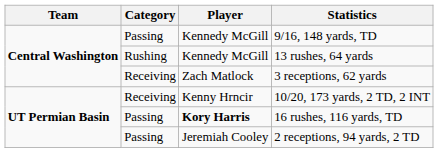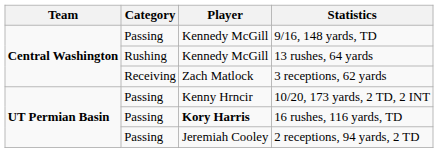10/20, 173 yards, 2 TD, 2 INT | Category: Receiving -> Passing
